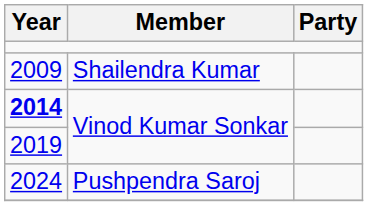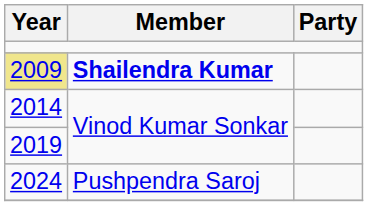2009 | Year: no background -> khaki background
2009 | Member: normal -> bold
2014 | Year: bold -> normal
